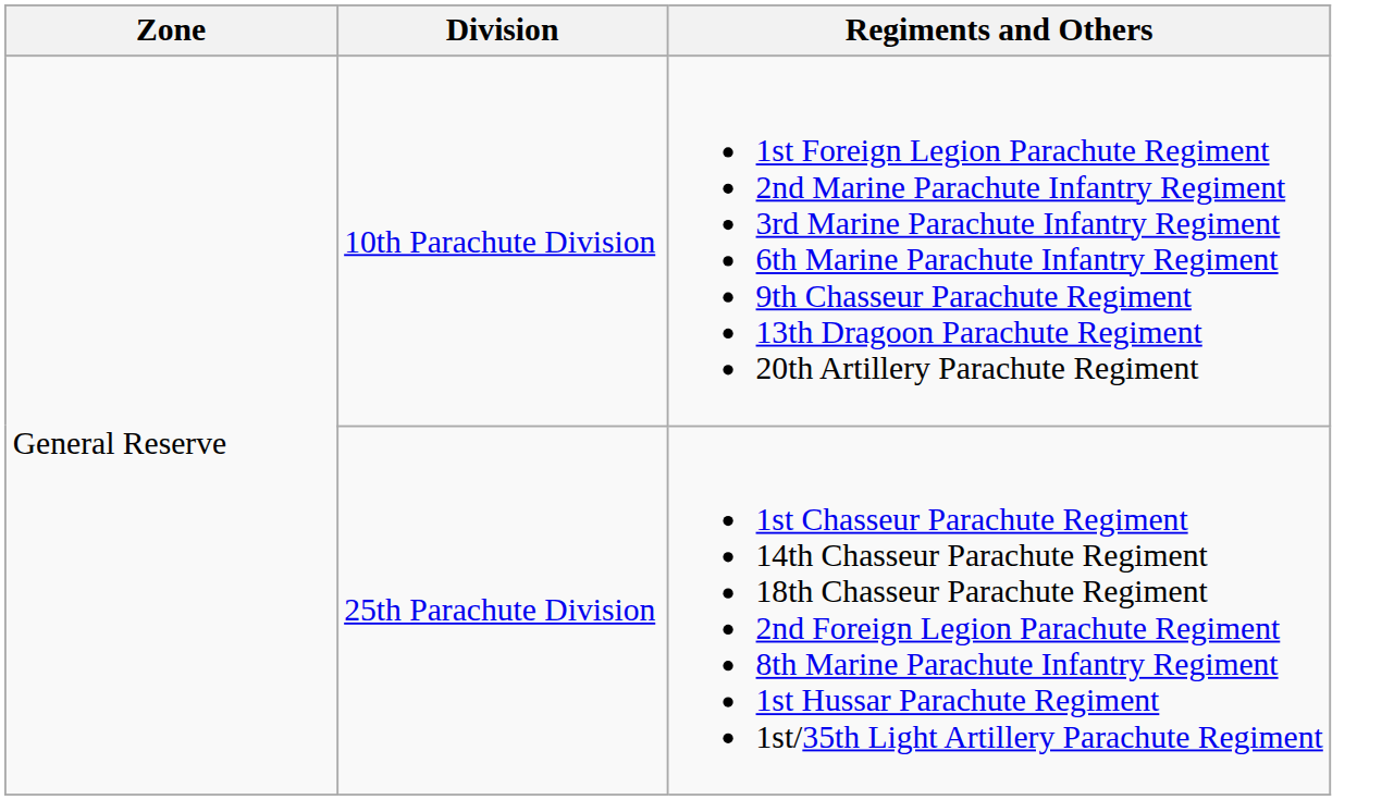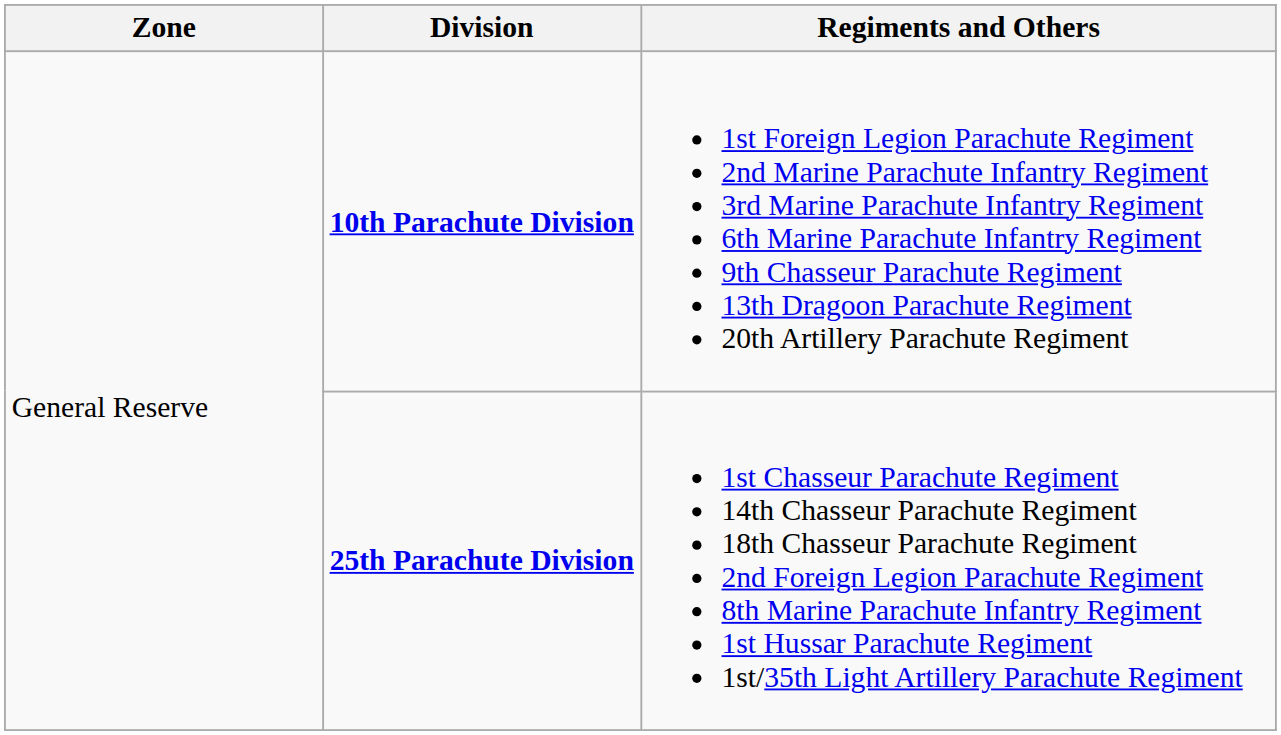10th Parachute Division | Division: normal -> bold
25th Parachute Division | Division: normal -> bold
